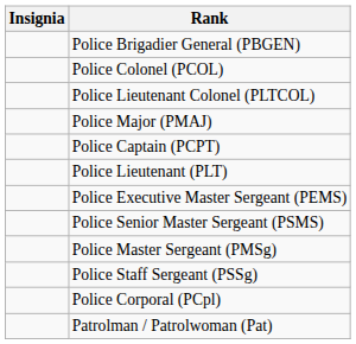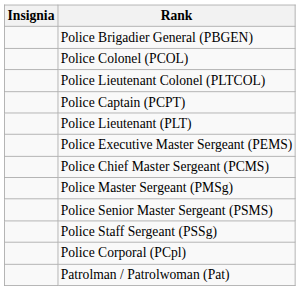- row: Police Major (PMAJ)
+ row: Police Chief Master Sergeant (PCMS)
rows swapped: Police Senior Master Sergeant (PSMS) <-> Police Master Sergeant (PMSg)
